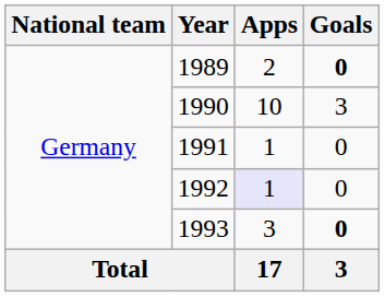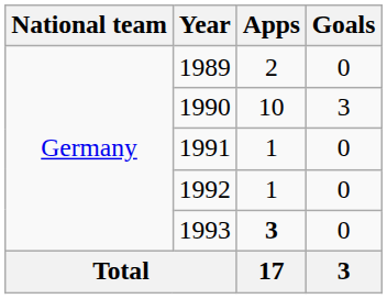1989 | Goals: bold -> normal
1992 | Apps: lavender background -> no background
1993 | Apps: normal -> bold
1993 | Goals: bold -> normal
